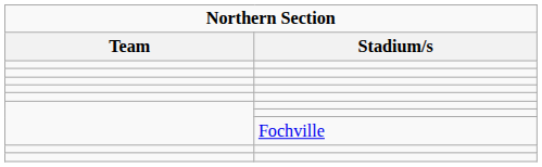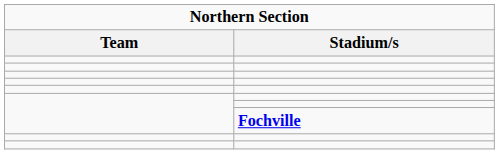Fochville | Stadium/s: normal -> bold
